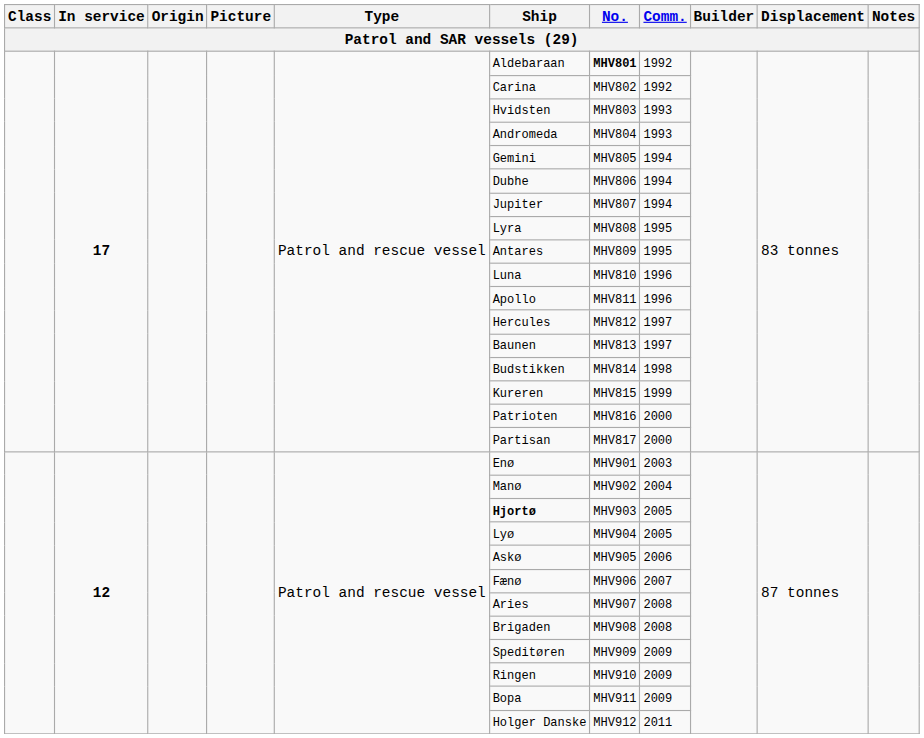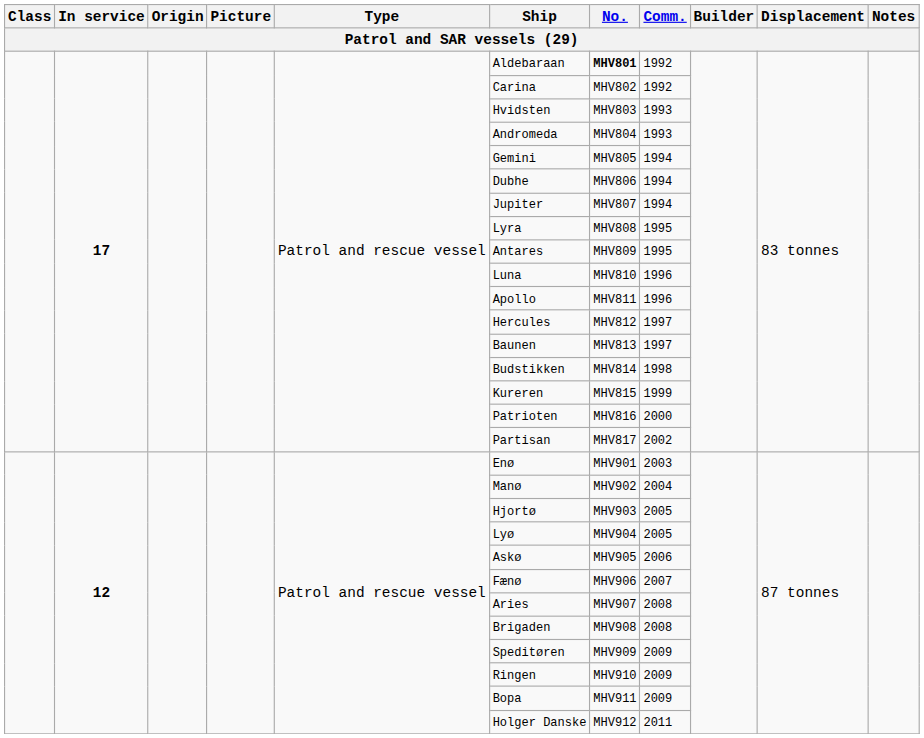row 19 | Comm.: 2000 -> 2002
row 22 | Ship: bold -> normal
